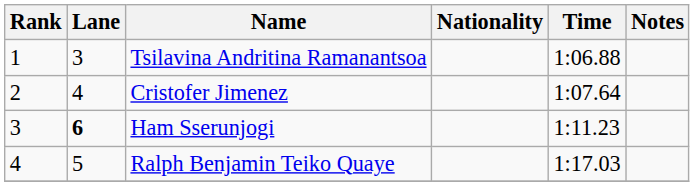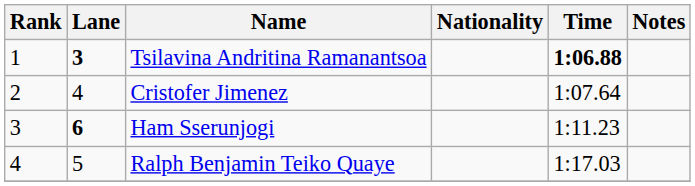Tsilavina Andritina Ramanantsoa | Lane: normal -> bold
Tsilavina Andritina Ramanantsoa | Time: normal -> bold
